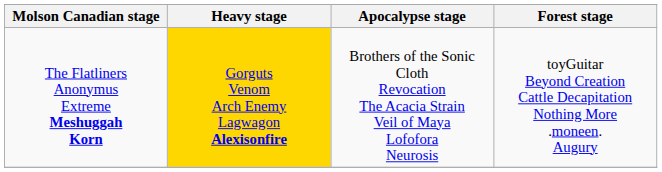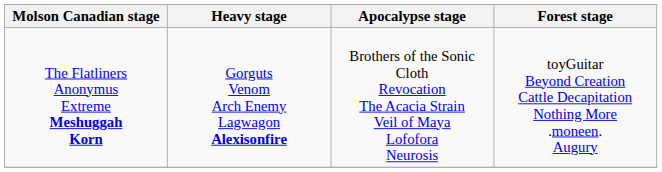The Flatliners Anonymus Extreme Meshuggah Korn | Heavy stage: gold background -> no background
